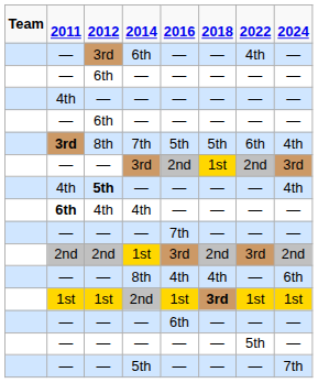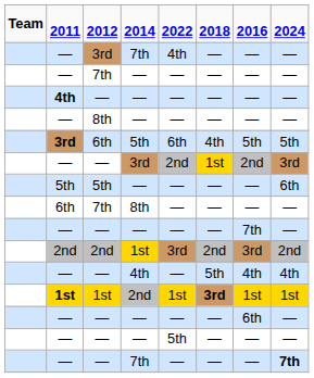columns swapped: 2016 <-> 2022
row 2 | 2014: 6th -> 7th
row 3 | 2012: 6th -> 7th
row 4 | 2011: normal -> bold
row 5 | 2012: 6th -> 8th
row 6 | 2012: 8th -> 6th
row 6 | 2014: 7th -> 5th
row 6 | 2018: 5th -> 4th
row 6 | 2024: 4th -> 5th
row 8 | 2011: 4th -> 5th
row 8 | 2012: bold -> normal
row 8 | 2024: 4th -> 6th
row 9 | 2011: bold -> normal
row 9 | 2012: 4th -> 7th
row 9 | 2014: 4th -> 8th
row 12 | 2014: 8th -> 4th
row 12 | 2018: 4th -> 5th
row 12 | 2024: 6th -> 4th
row 13 | 2011: normal -> bold
row 16 | 2014: 5th -> 7th
row 16 | 2024: normal -> bold
